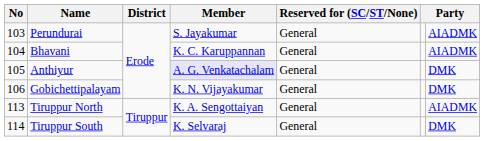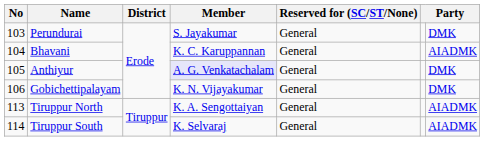Perundurai | column 7: AIADMK -> DMK
Tiruppur South | column 7: DMK -> AIADMK
